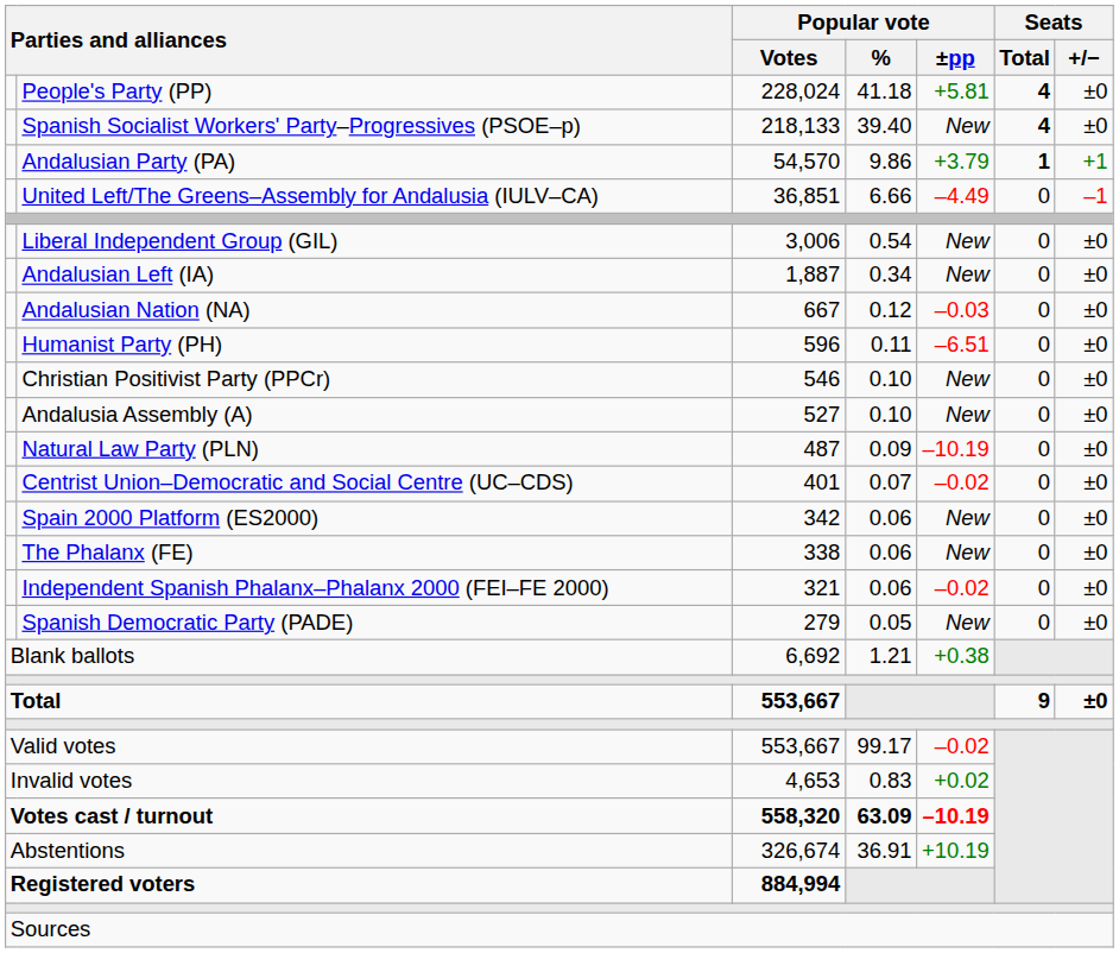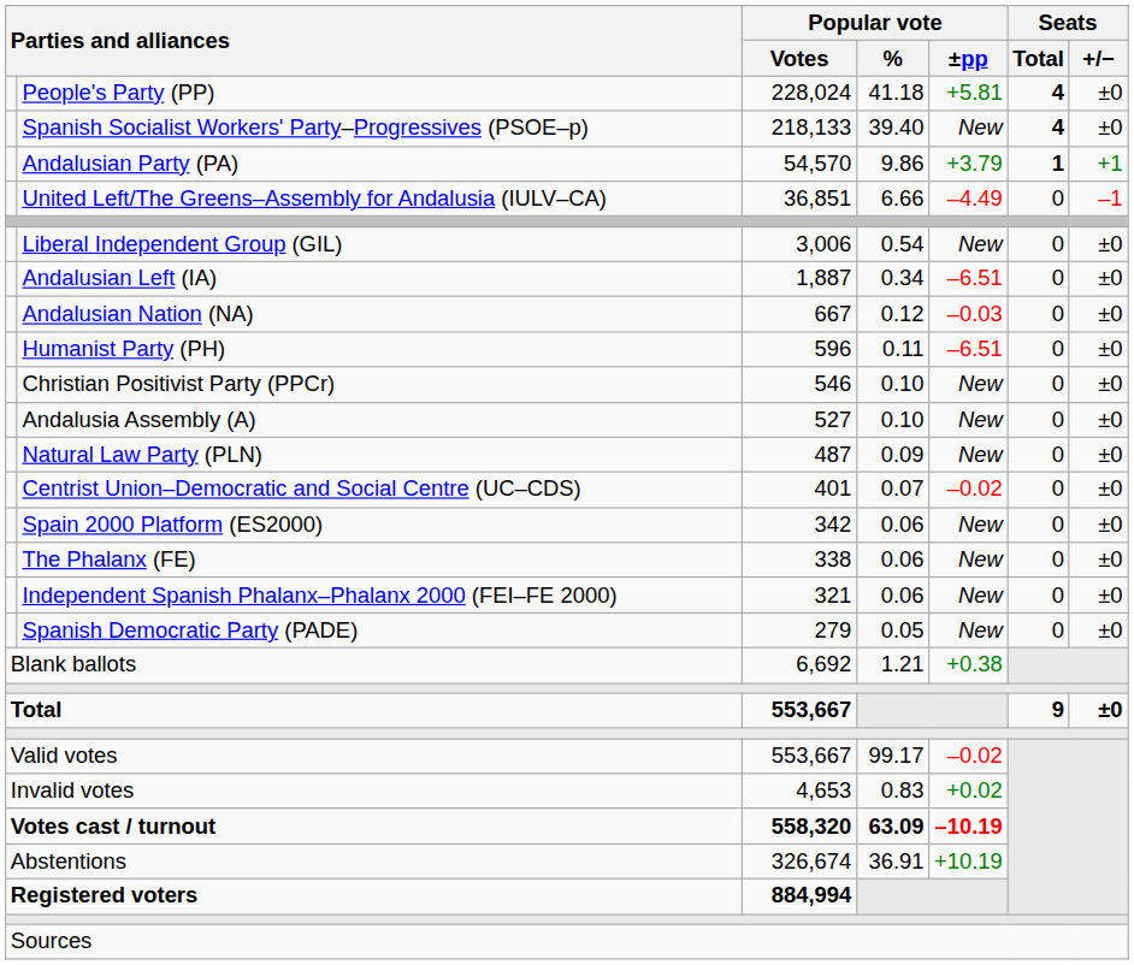Andalusian Left (IA) | Popular vote / ±pp: New -> –6.51
Natural Law Party (PLN) | Popular vote / ±pp: –10.19 -> New
Independent Spanish Phalanx–Phalanx 2000 (FEI–FE 2000) | Popular vote / ±pp: –0.02 -> New
